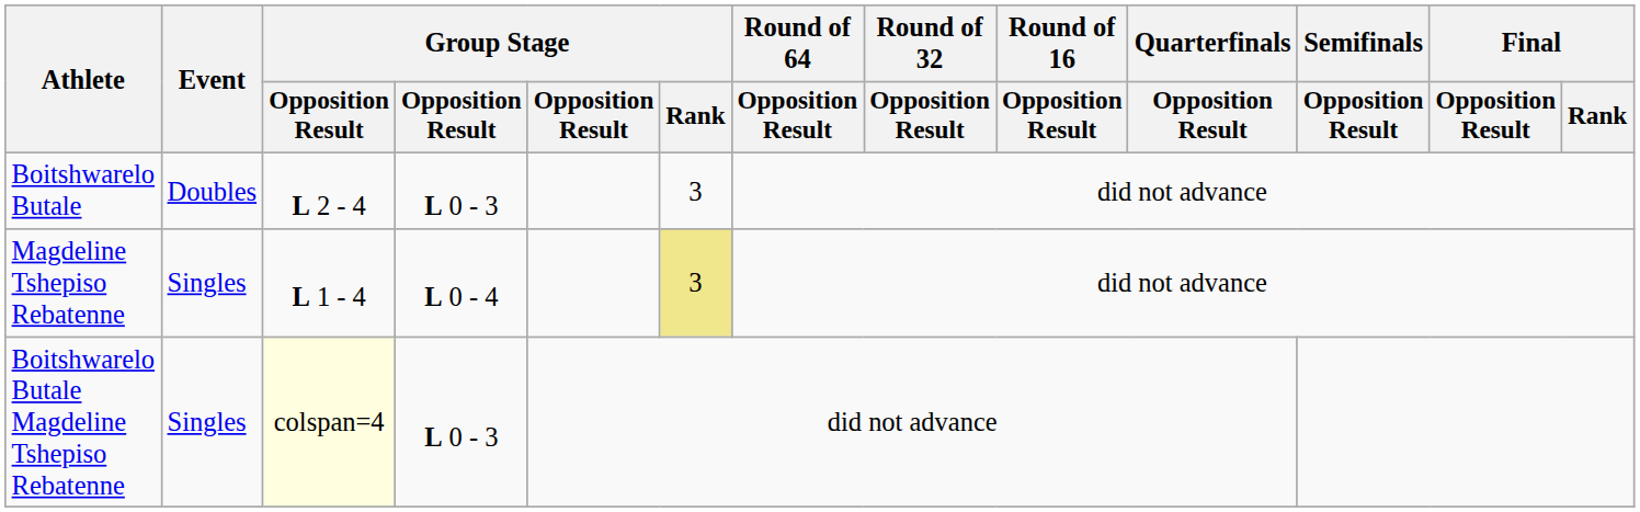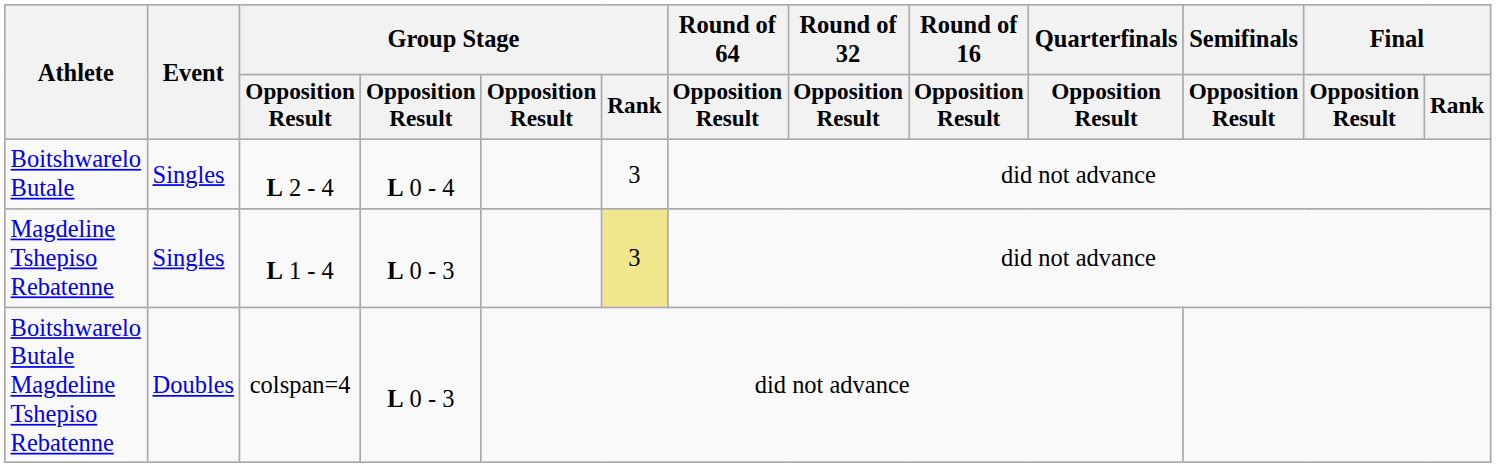Boitshwarelo Butale | Event: Doubles -> Singles
Boitshwarelo Butale | column 4: L 0 - 3 -> L 0 - 4
Magdeline Tshepiso Rebatenne | column 4: L 0 - 4 -> L 0 - 3
Boitshwarelo Butale Magdeline Tshepiso Rebatenne | Event: Singles -> Doubles
Boitshwarelo Butale Magdeline Tshepiso Rebatenne | column 3: lightyellow background -> no background
